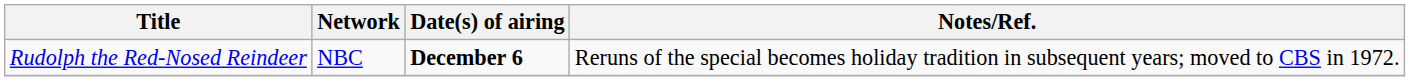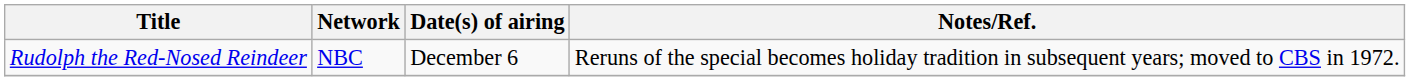Rudolph the Red-Nosed Reindeer | Date(s) of airing: bold -> normal
